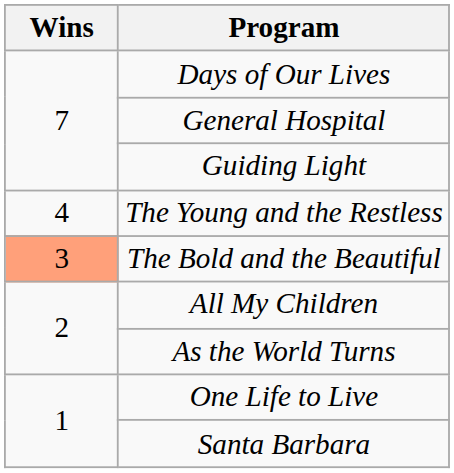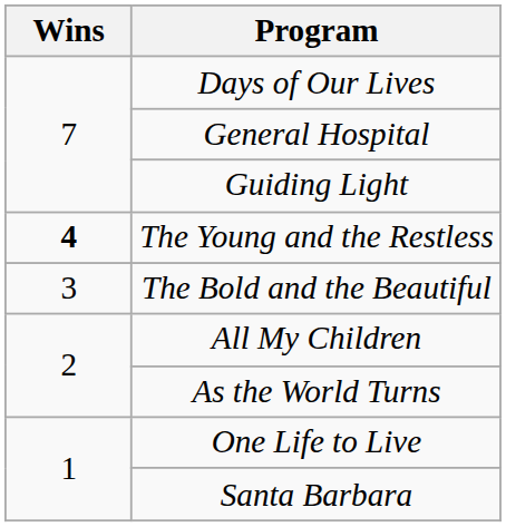The Young and the Restless | Wins: normal -> bold
The Bold and the Beautiful | Wins: lightsalmon background -> no background
